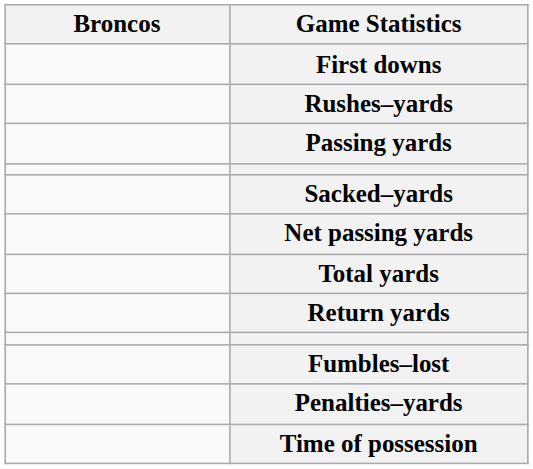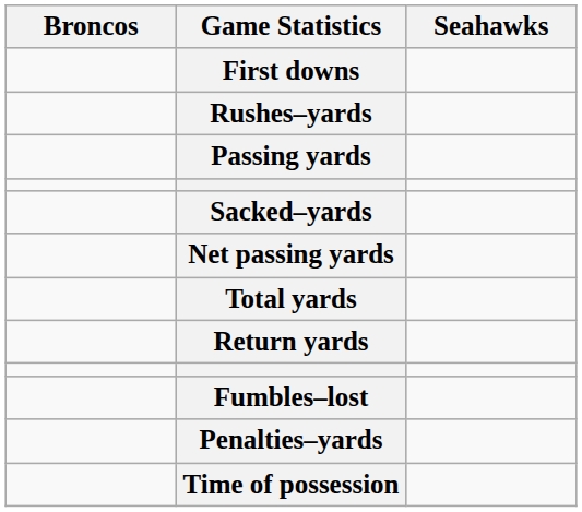+ column: Seahawks
